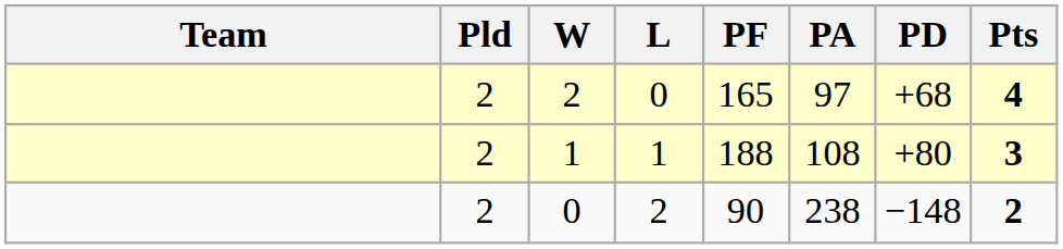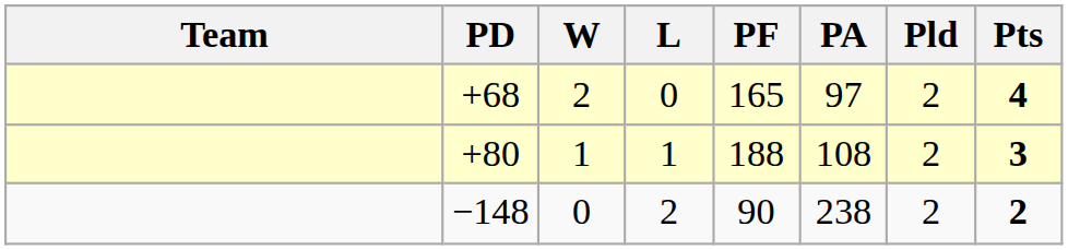columns swapped: Pld <-> PD
